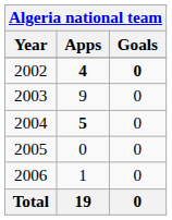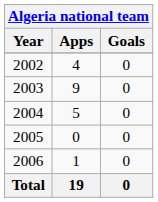2002 | Apps: bold -> normal
2002 | Goals: bold -> normal
2004 | Apps: bold -> normal
